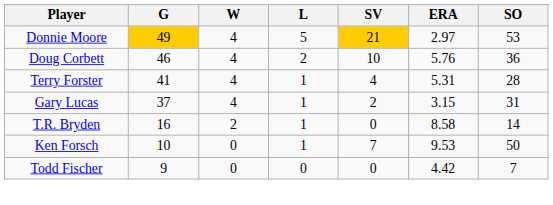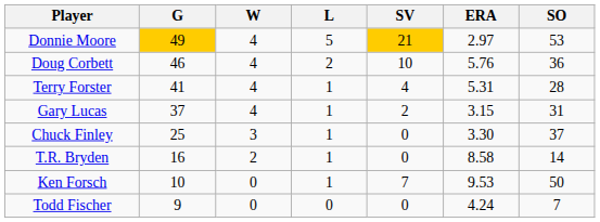+ row: Chuck Finley | 25 | 3 | 1 | 0 | 3.30 | 37
Todd Fischer | ERA: 4.42 -> 4.24
